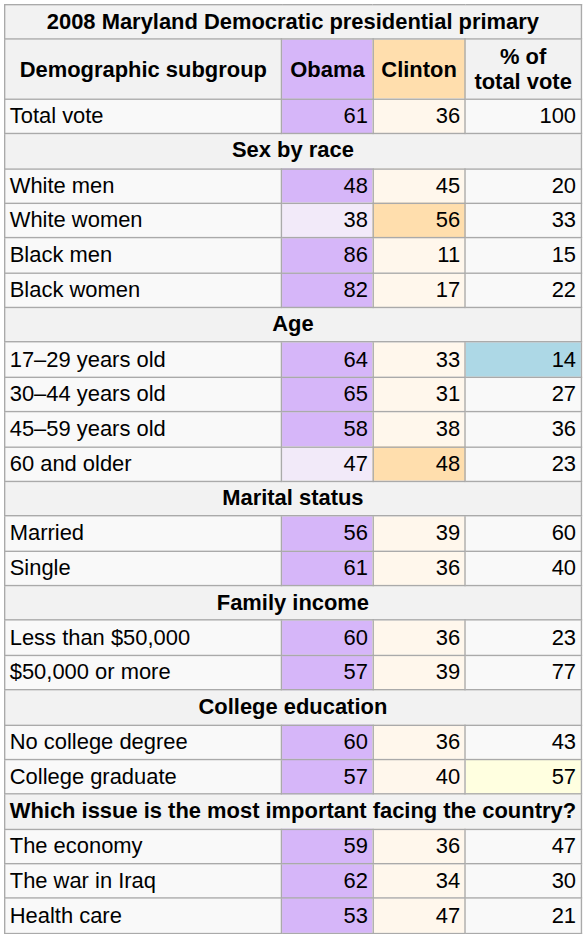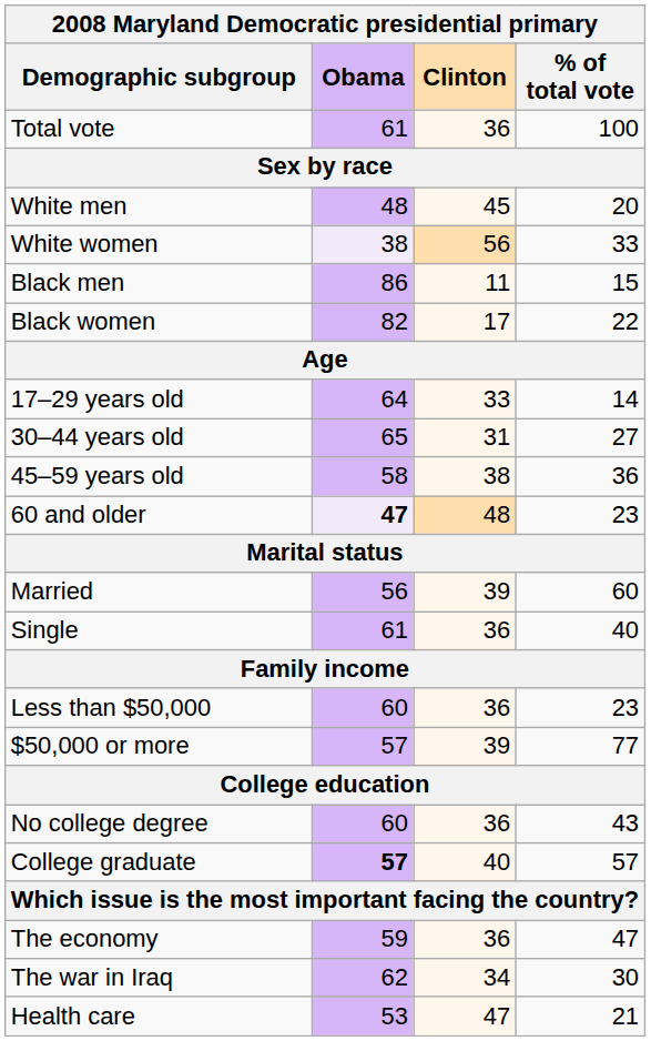17–29 years old | % of total vote: lightblue background -> no background
60 and older | Obama: normal -> bold
College graduate | Obama: normal -> bold
College graduate | % of total vote: lightyellow background -> no background
